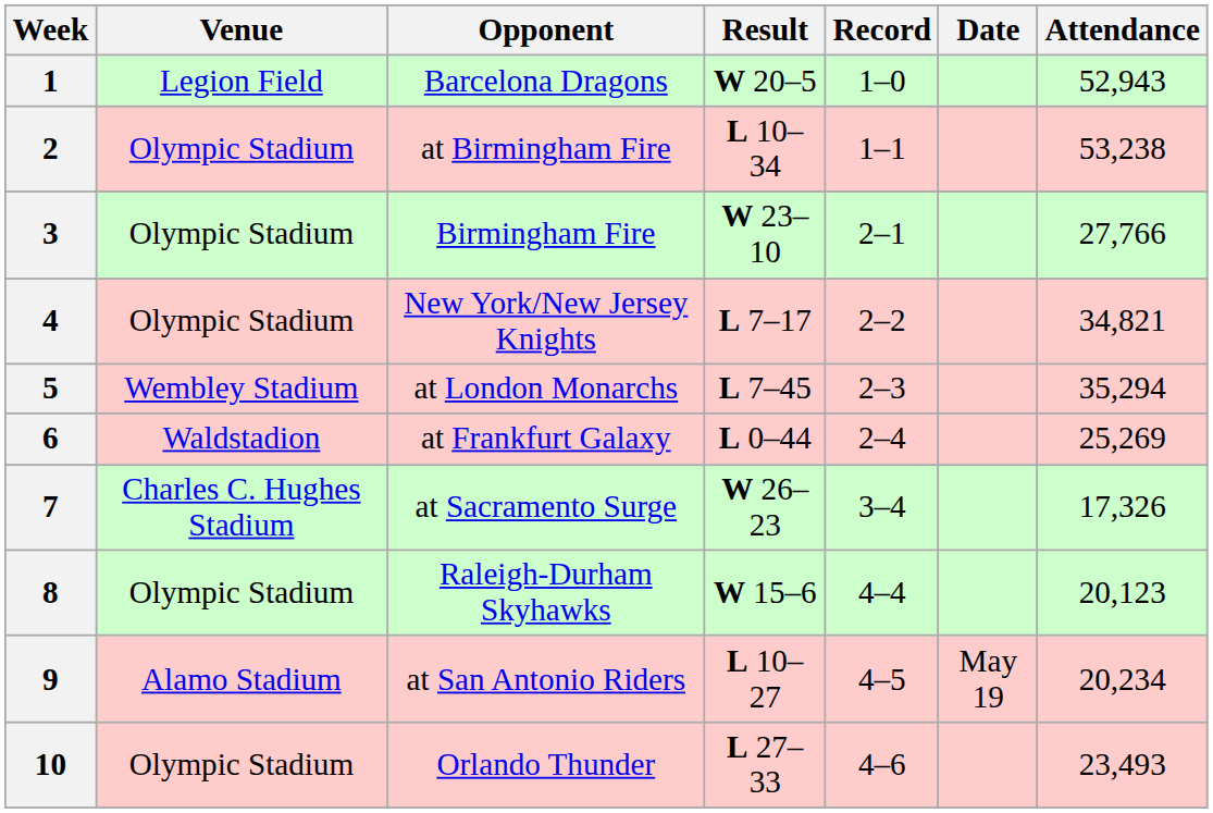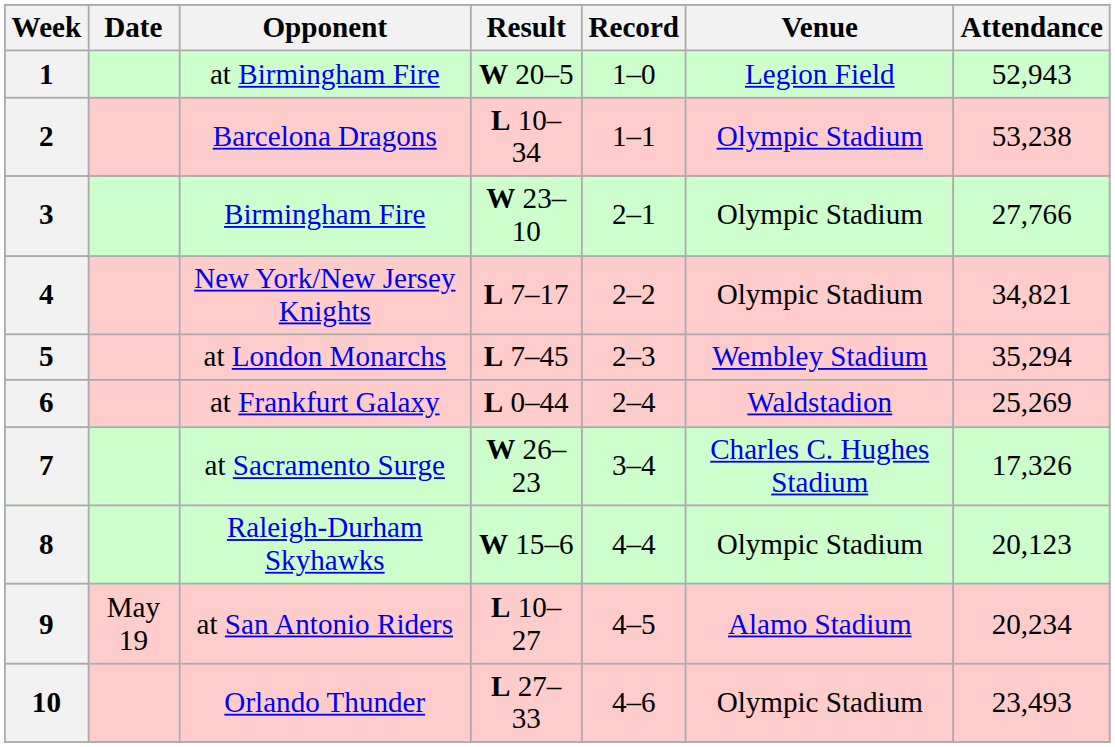columns swapped: Date <-> Venue
1 | Opponent: Barcelona Dragons -> at Birmingham Fire
2 | Opponent: at Birmingham Fire -> Barcelona Dragons
